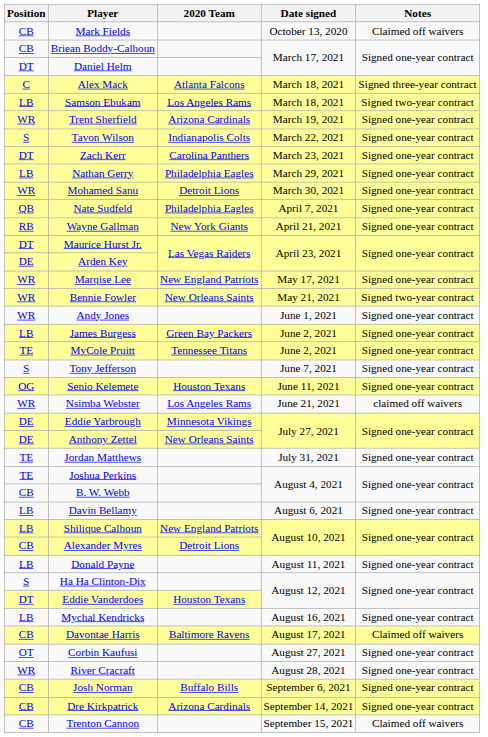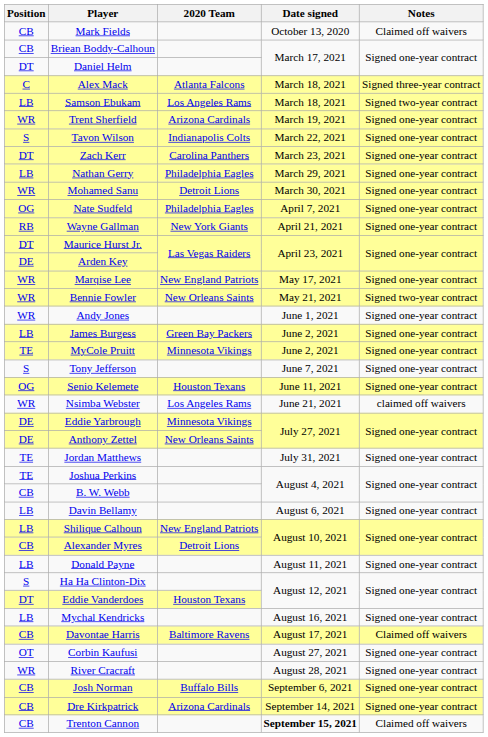Nate Sudfeld | Position: QB -> OG
MyCole Pruitt | 2020 Team: Tennessee Titans -> Minnesota Vikings
Trenton Cannon | Date signed: normal -> bold
